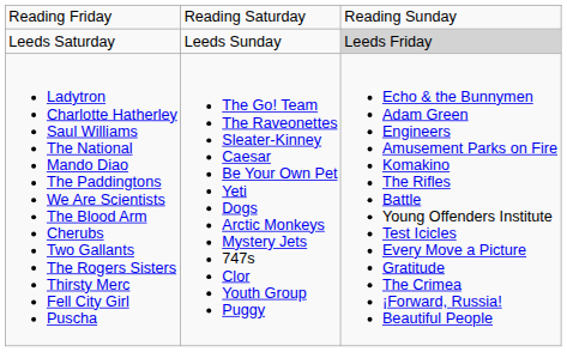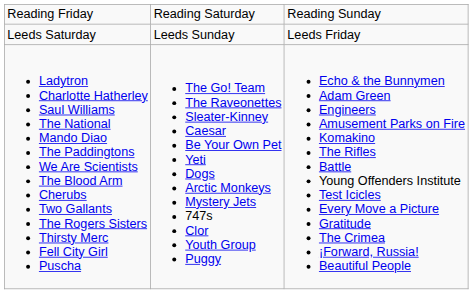Leeds Saturday | column 3: lightgrey background -> no background
